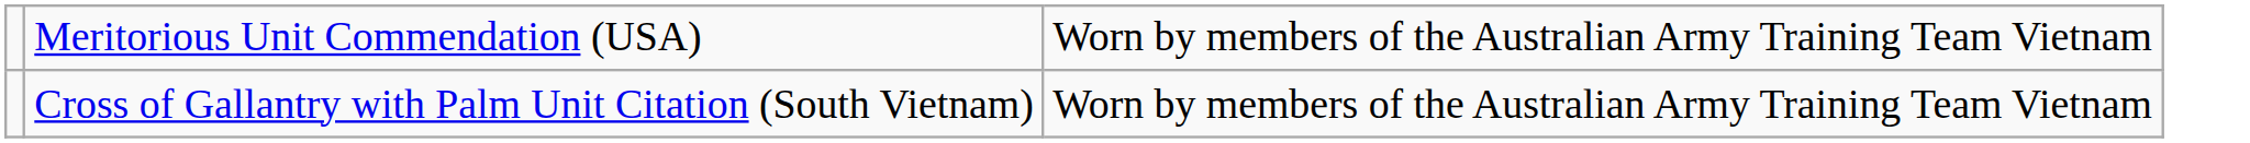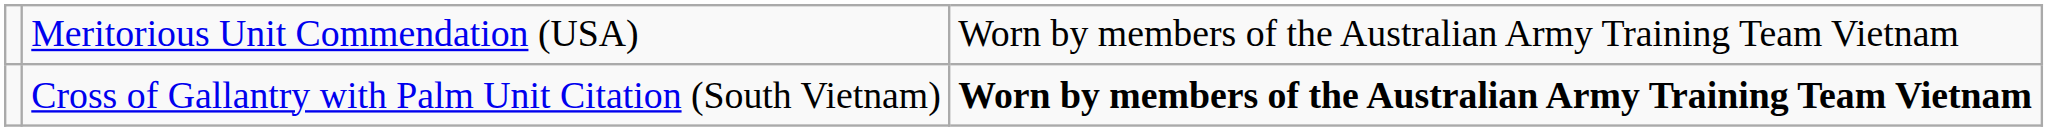Cross of Gallantry with Palm Unit Citation (South Vietnam) | column 3: normal -> bold
